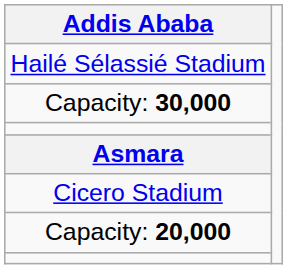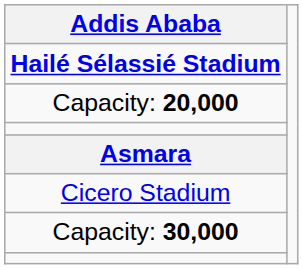row 2 | Addis Ababa: normal -> bold
row 3 | Addis Ababa: Capacity: 30,000 -> Capacity: 20,000
row 7 | Addis Ababa: Capacity: 20,000 -> Capacity: 30,000
